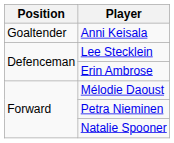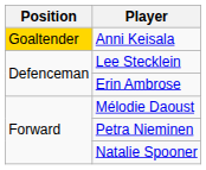Anni Keisala | Position: no background -> gold background
